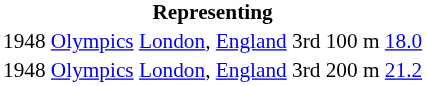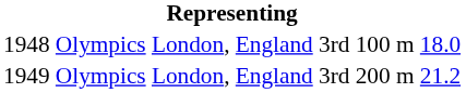row 3 | column 1: 1948 -> 1949
